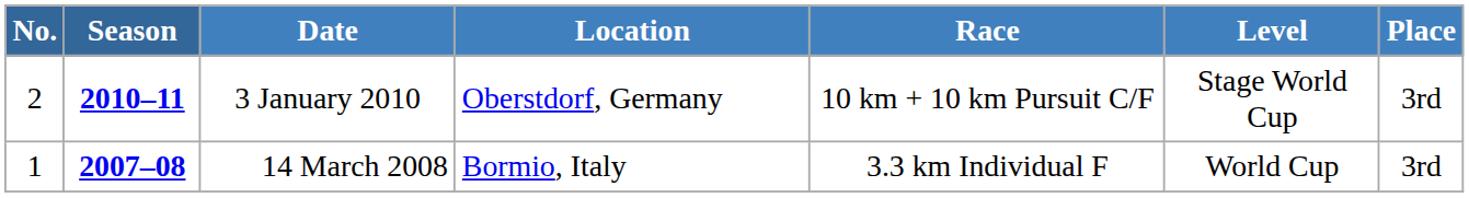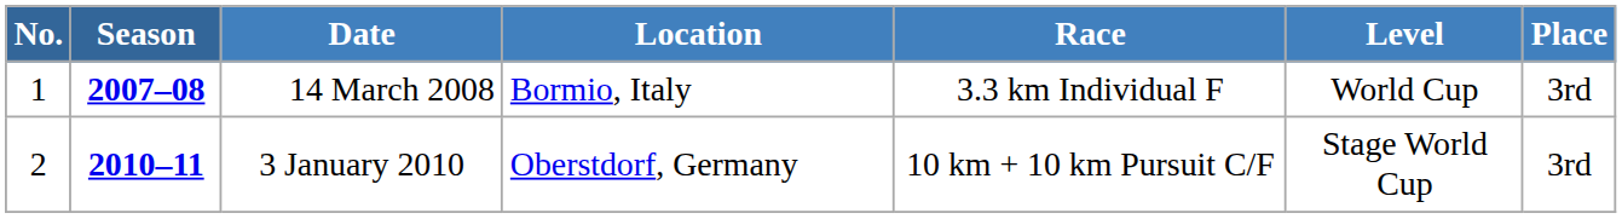rows swapped: 14 March 2008 <-> 3 January 2010
